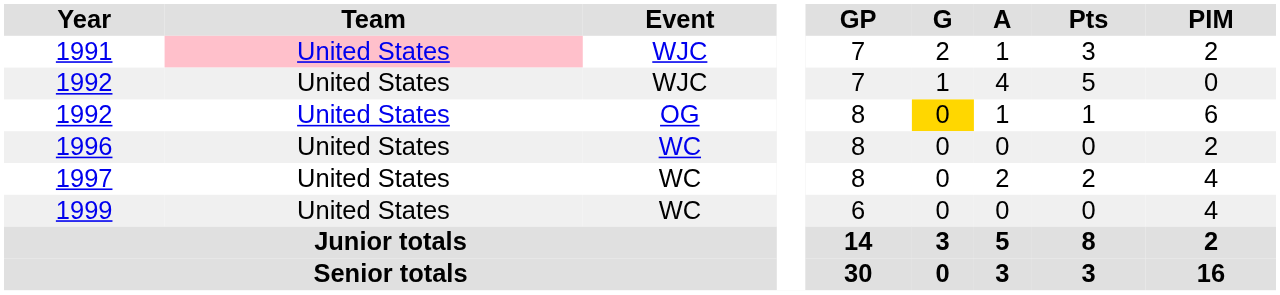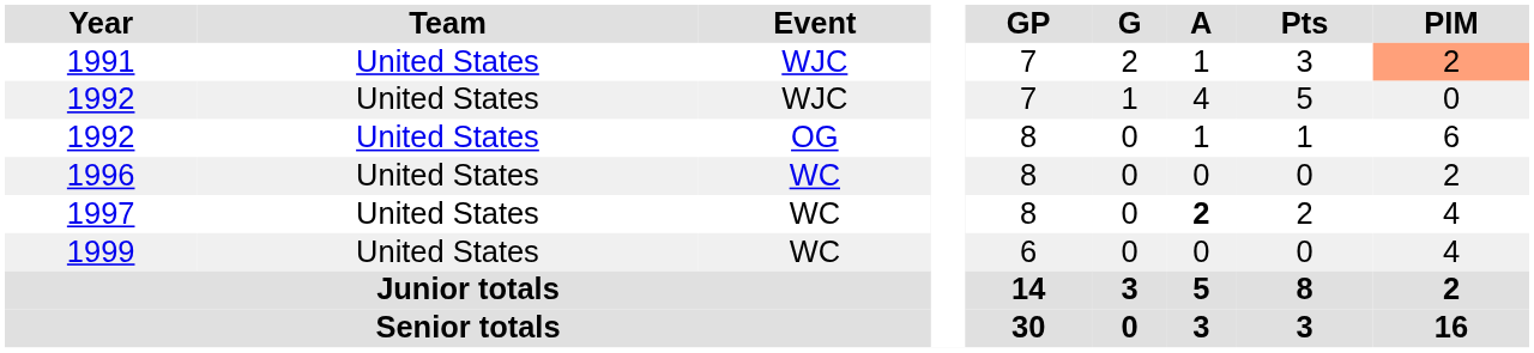1991 | Team: pink background -> no background
1991 | PIM: no background -> lightsalmon background
1992 / OG | G: gold background -> no background
1997 | A: normal -> bold
